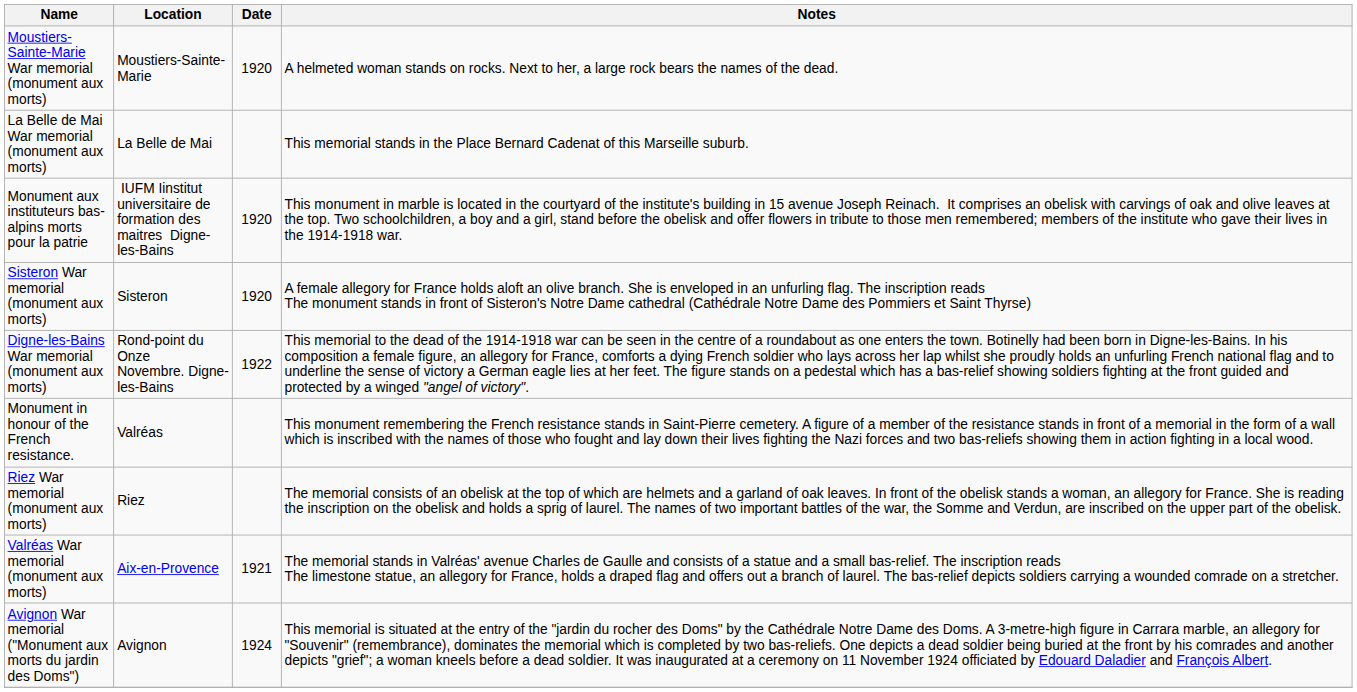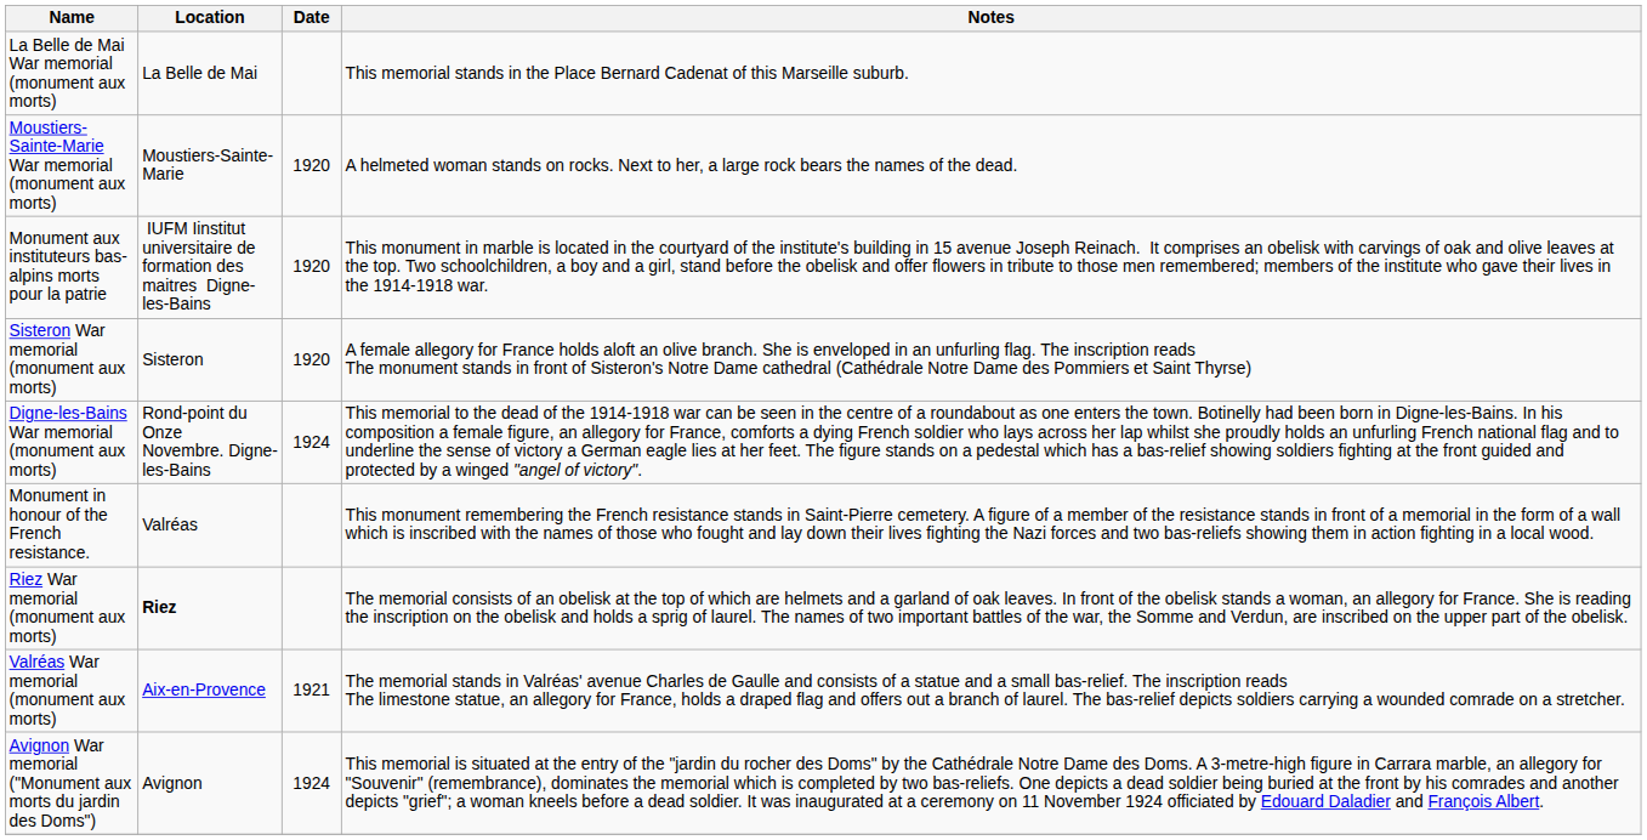rows swapped: La Belle de Mai War memorial (monument aux morts) <-> Moustiers-Sainte-Marie War memorial (monument aux morts)
Digne-les-Bains War memorial (monument aux morts) | Date: 1922 -> 1924
Riez War memorial (monument aux morts) | Location: normal -> bold
